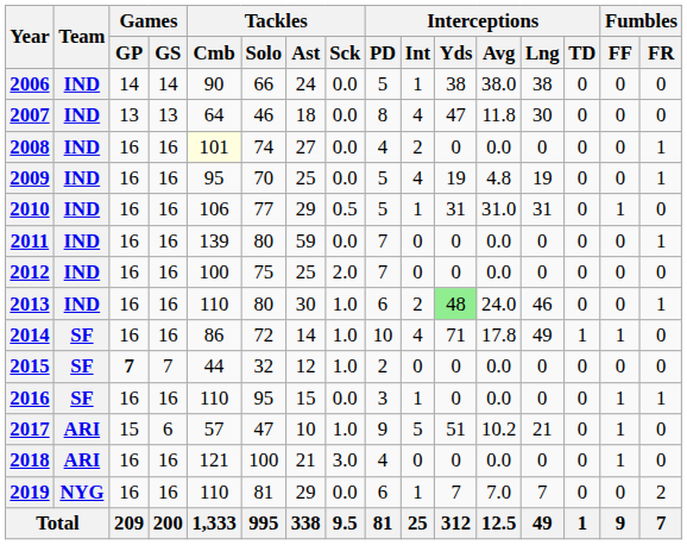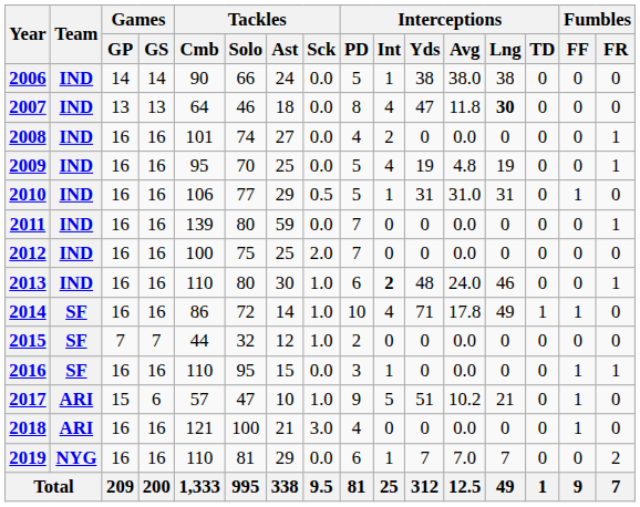2007 | Interceptions / Lng: normal -> bold
2008 | Tackles / Cmb: lightyellow background -> no background
2013 | Interceptions / Int: normal -> bold
2013 | Interceptions / Yds: lightgreen background -> no background
2015 | Games / GP: bold -> normal
